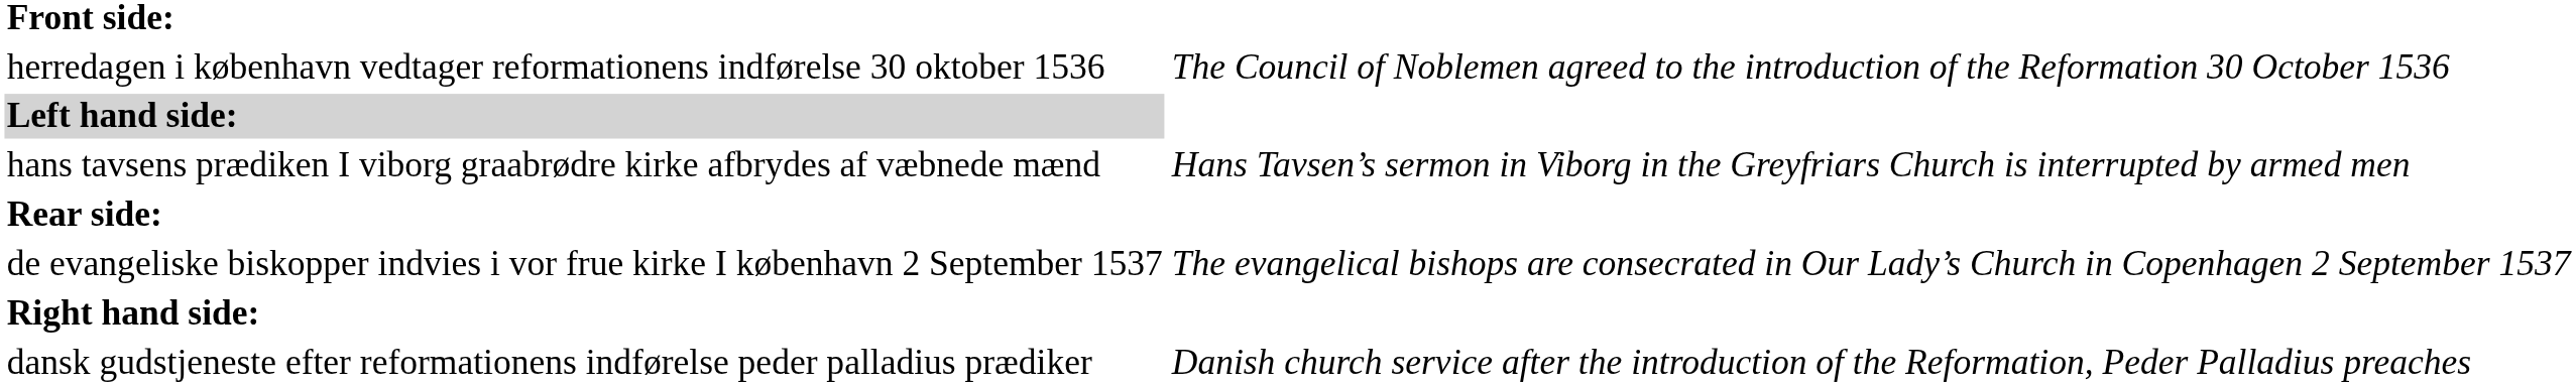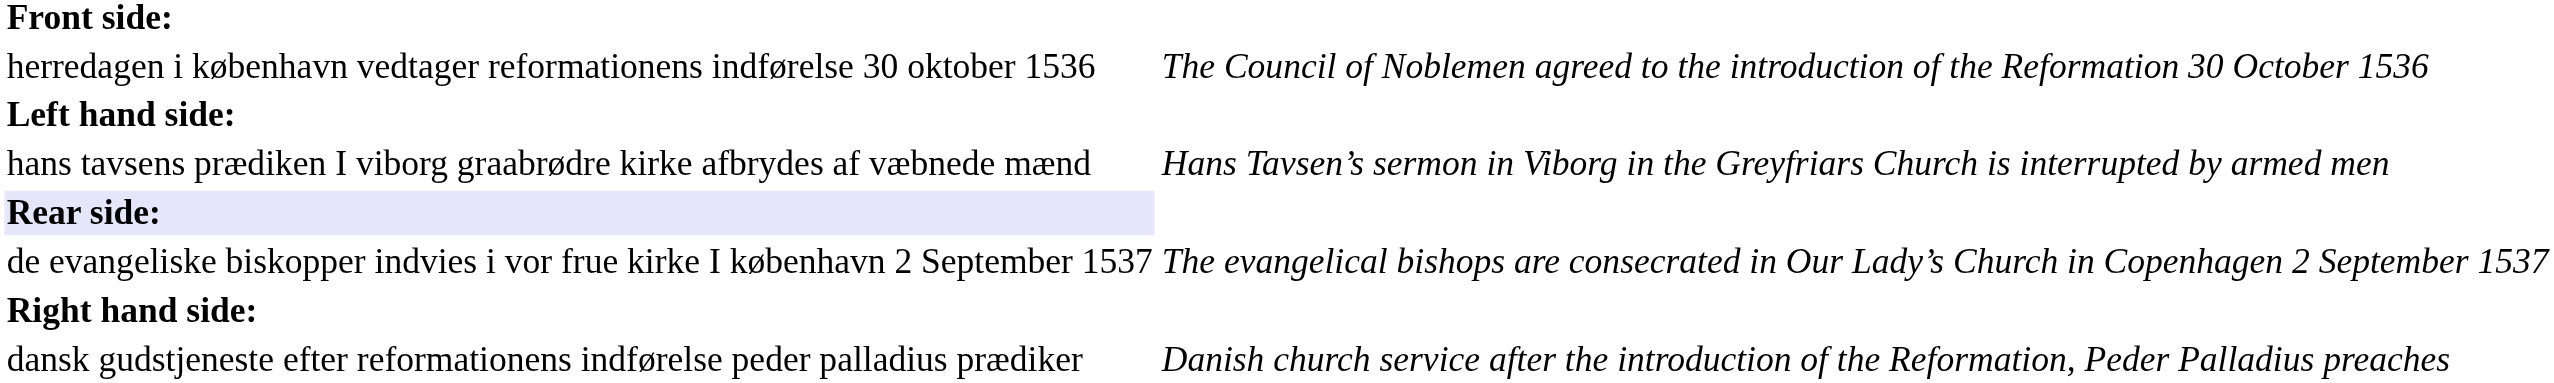Left hand side: | Front side:: lightgrey background -> no background
Rear side: | Front side:: no background -> lavender background
